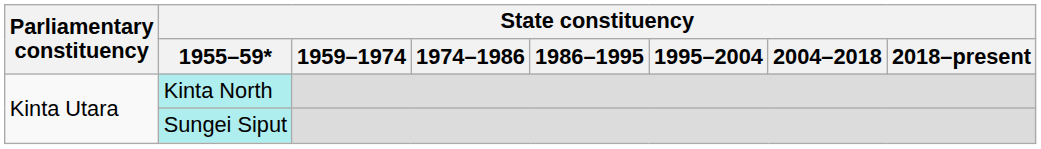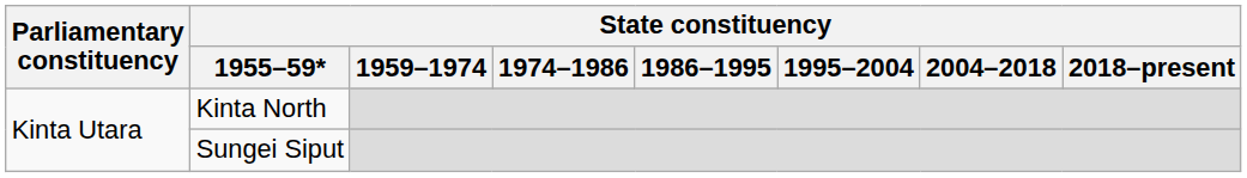Kinta North | State constituency / 1955–59*: paleturquoise background -> no background
Sungei Siput | State constituency / 1955–59*: paleturquoise background -> no background
